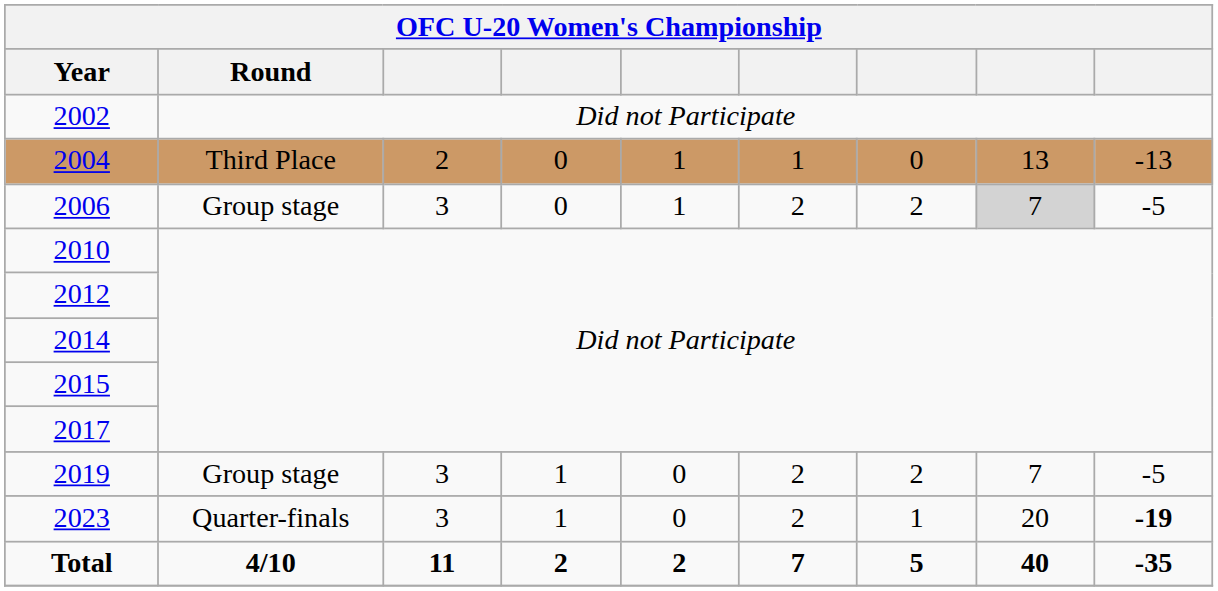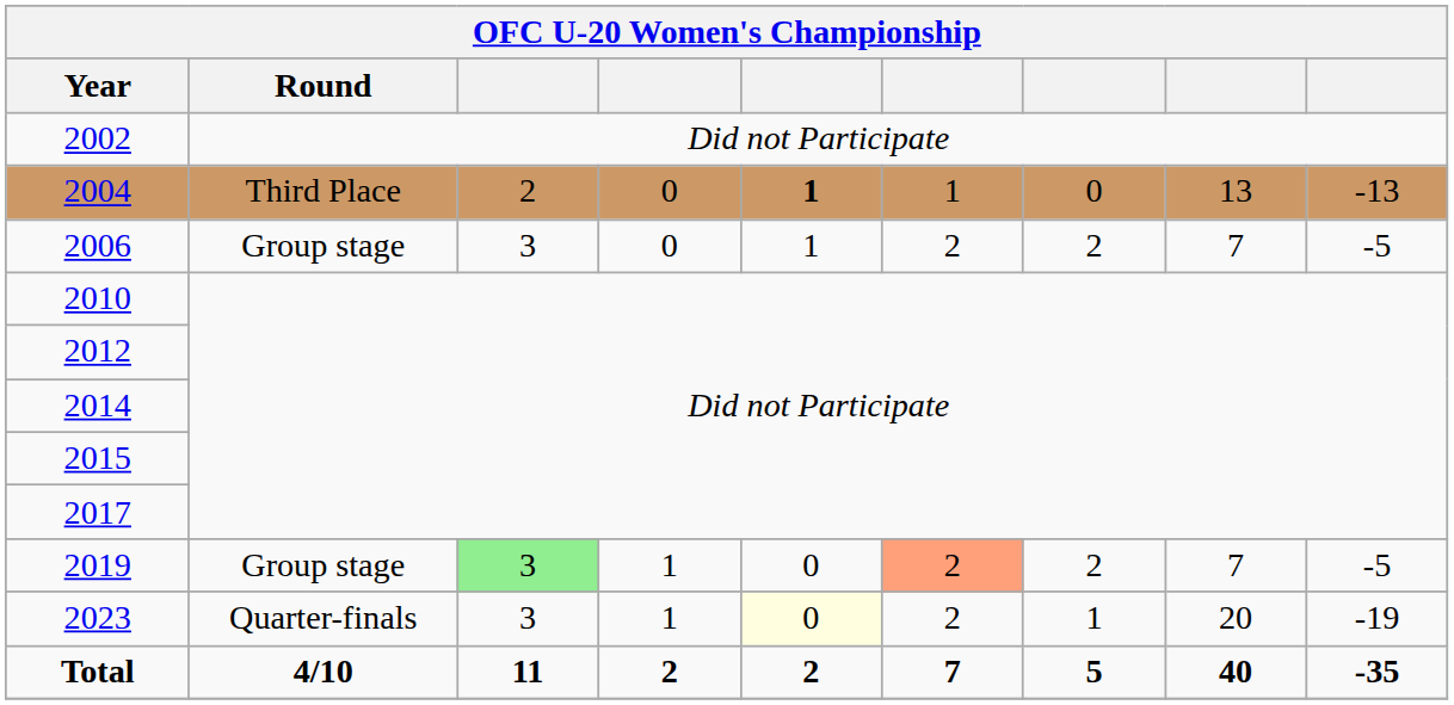2004 | column 5: normal -> bold
2006 | column 8: lightgrey background -> no background
2019 | column 3: no background -> lightgreen background
2019 | column 6: no background -> lightsalmon background
2023 | column 5: no background -> lightyellow background
2023 | column 9: bold -> normal
